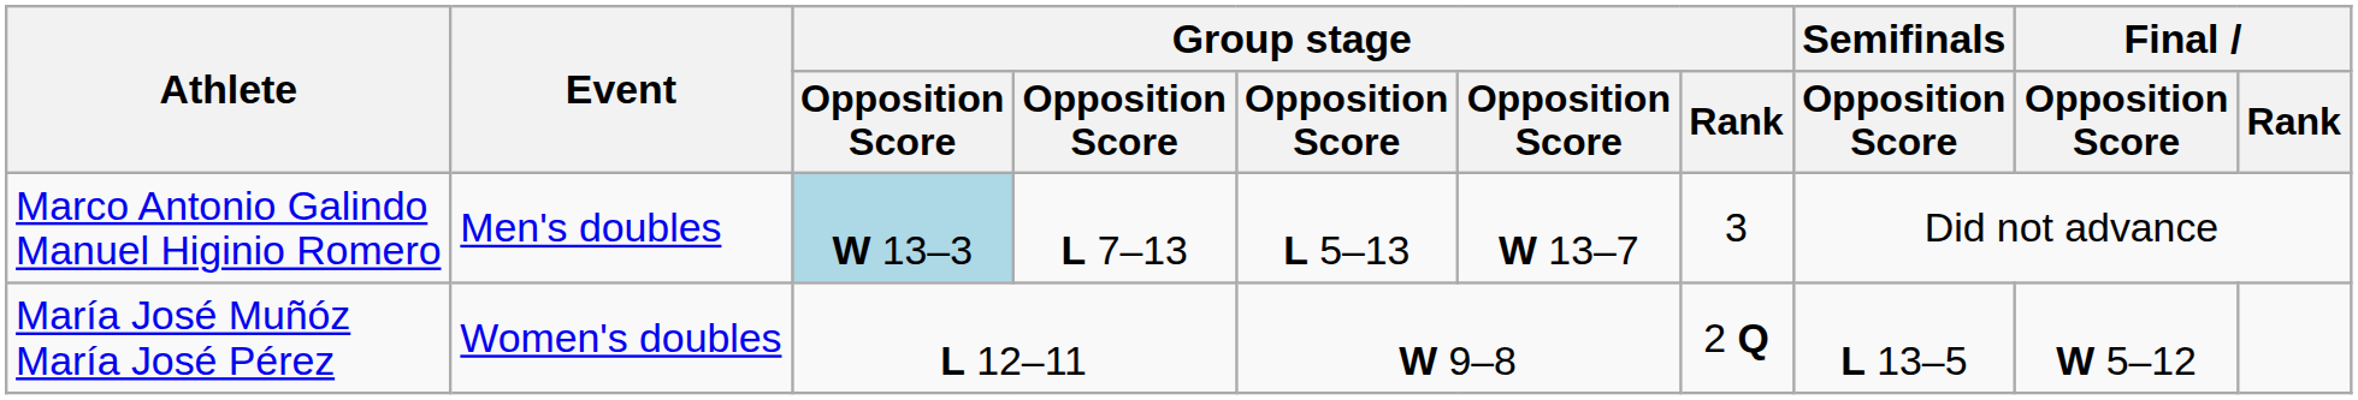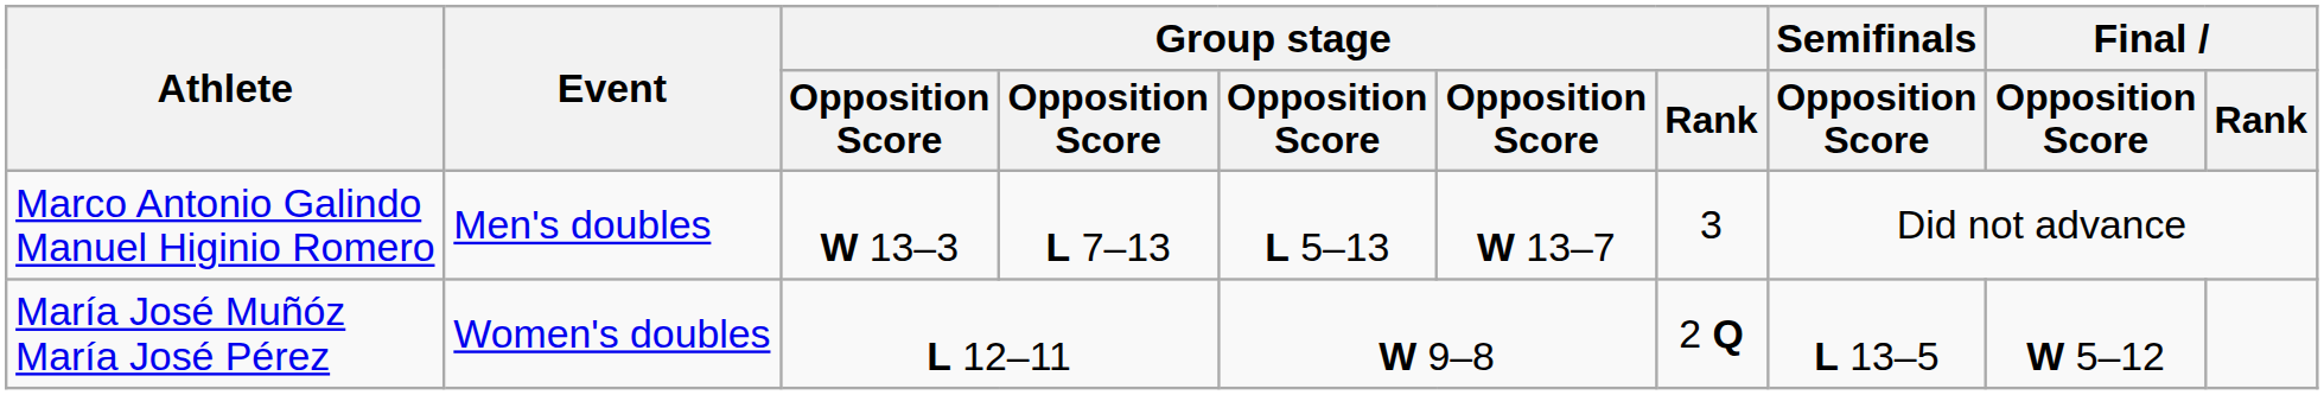Marco Antonio Galindo Manuel Higinio Romero | column 3: lightblue background -> no background
